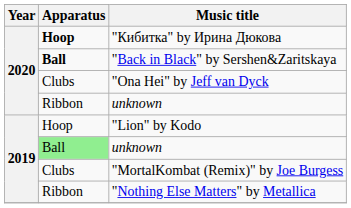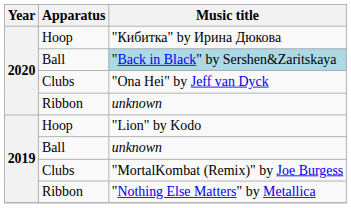"Кибитка" by Ирина Дюкова | Apparatus: bold -> normal
"Back in Black" by Sershen&Zaritskaya | Apparatus: bold -> normal
"Back in Black" by Sershen&Zaritskaya | Music title: no background -> lightblue background
Ball / unknown | Apparatus: lightgreen background -> no background
